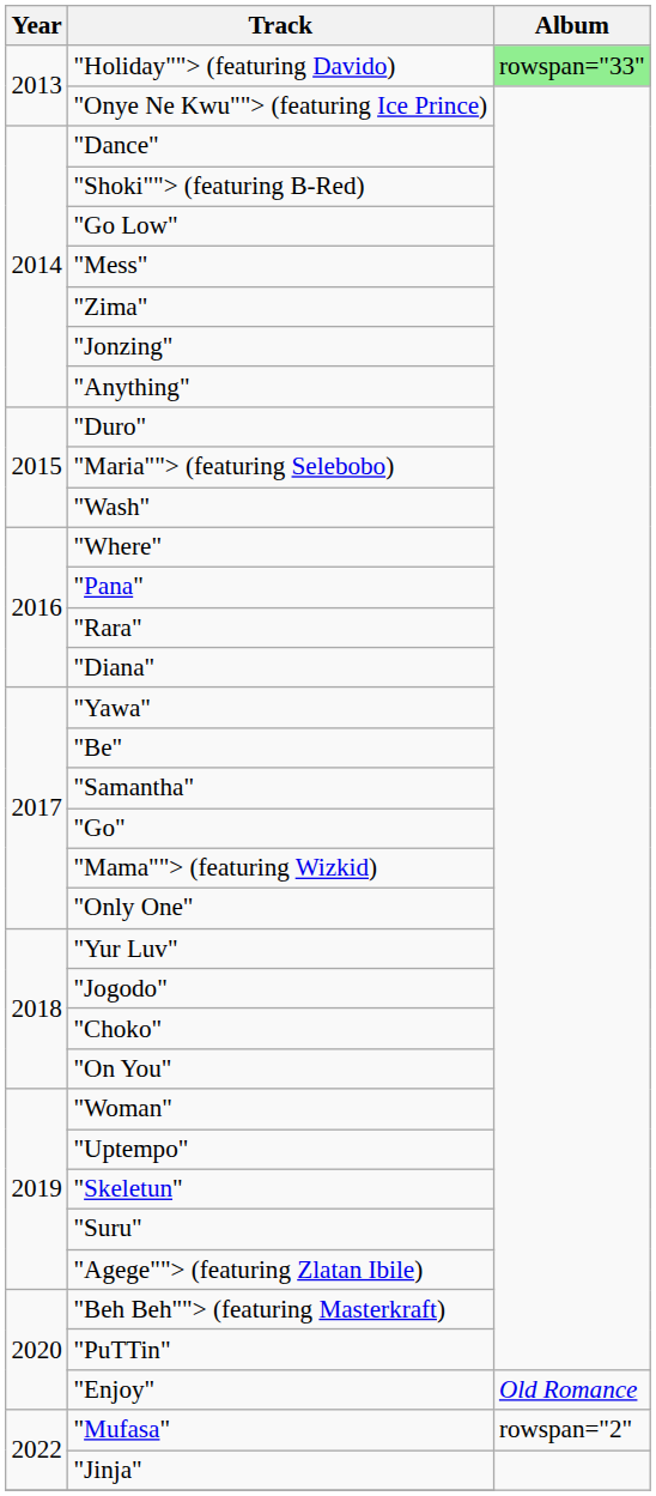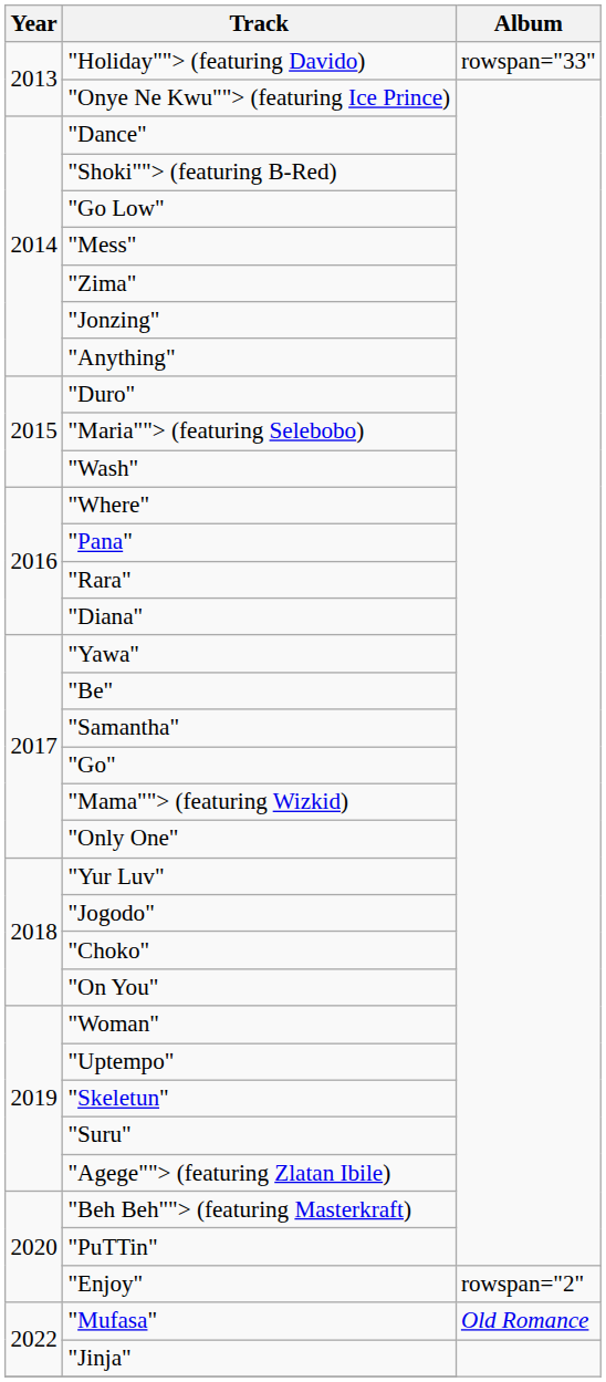"Holiday""> (featuring Davido) | Album: lightgreen background -> no background
"Enjoy" | Album: Old Romance -> rowspan="2"
"Mufasa" | Album: rowspan="2" -> Old Romance
